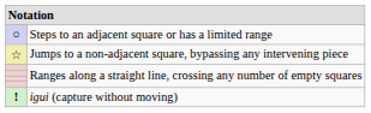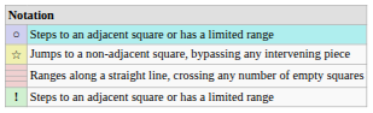row 2 | column 2: no background -> paleturquoise background
row 8 | column 2: igui (capture without moving) -> Steps to an adjacent square or has a limited range
